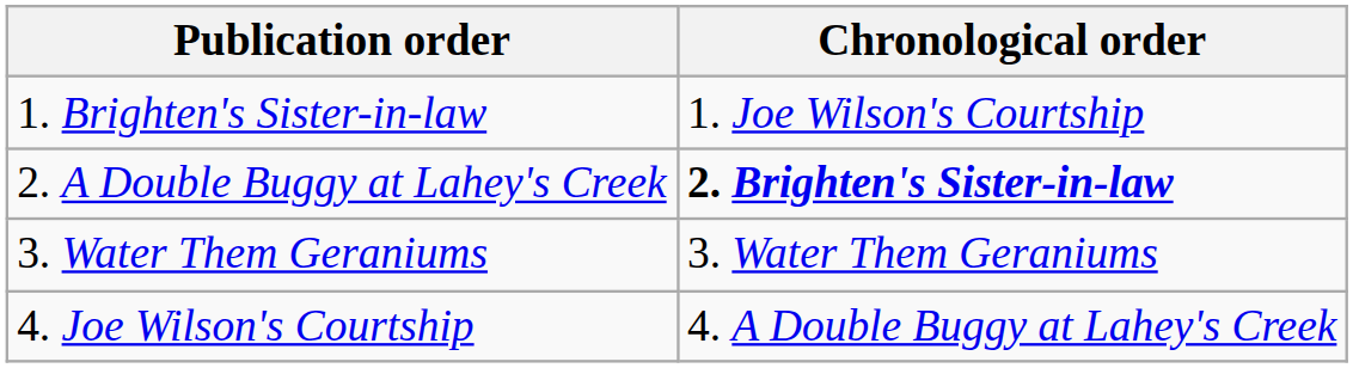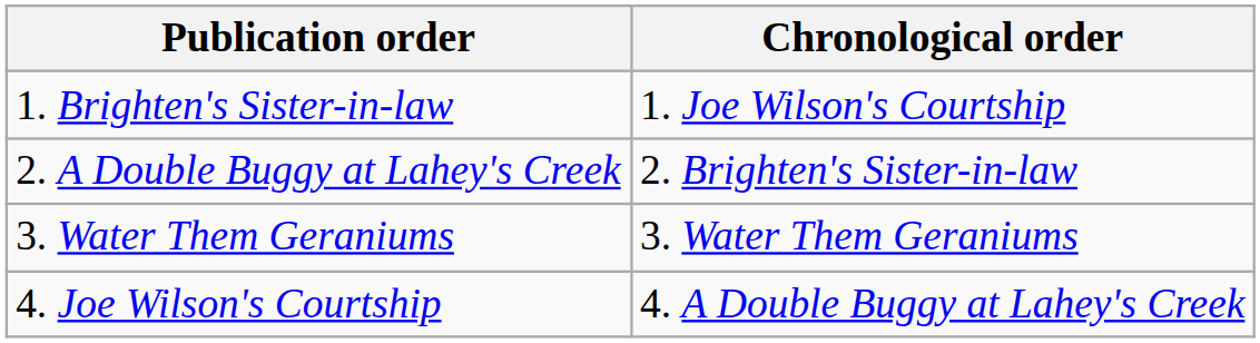2. A Double Buggy at Lahey's Creek | Chronological order: bold -> normal
